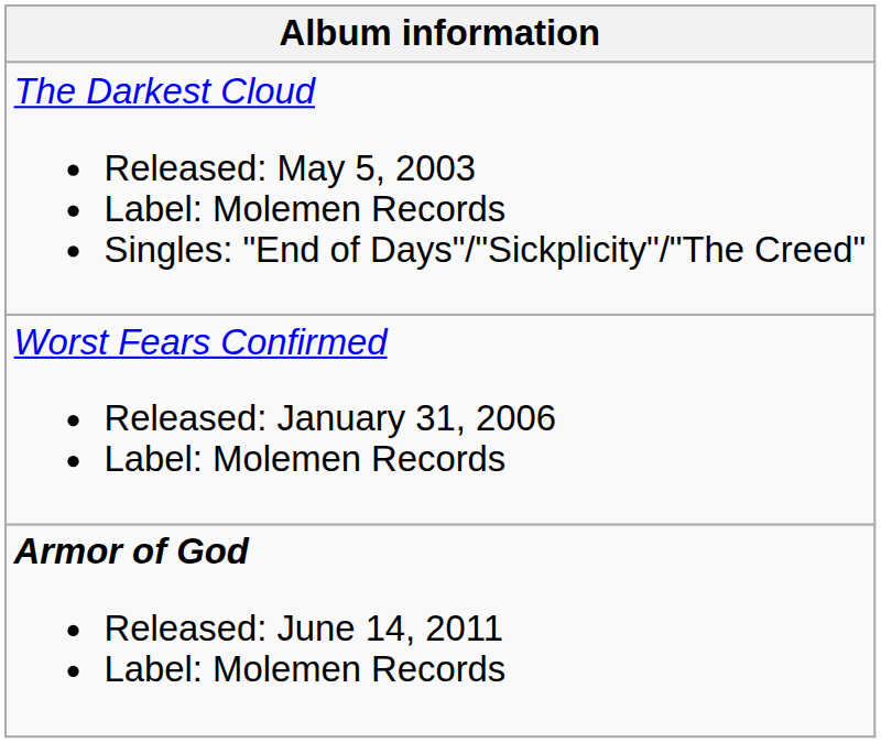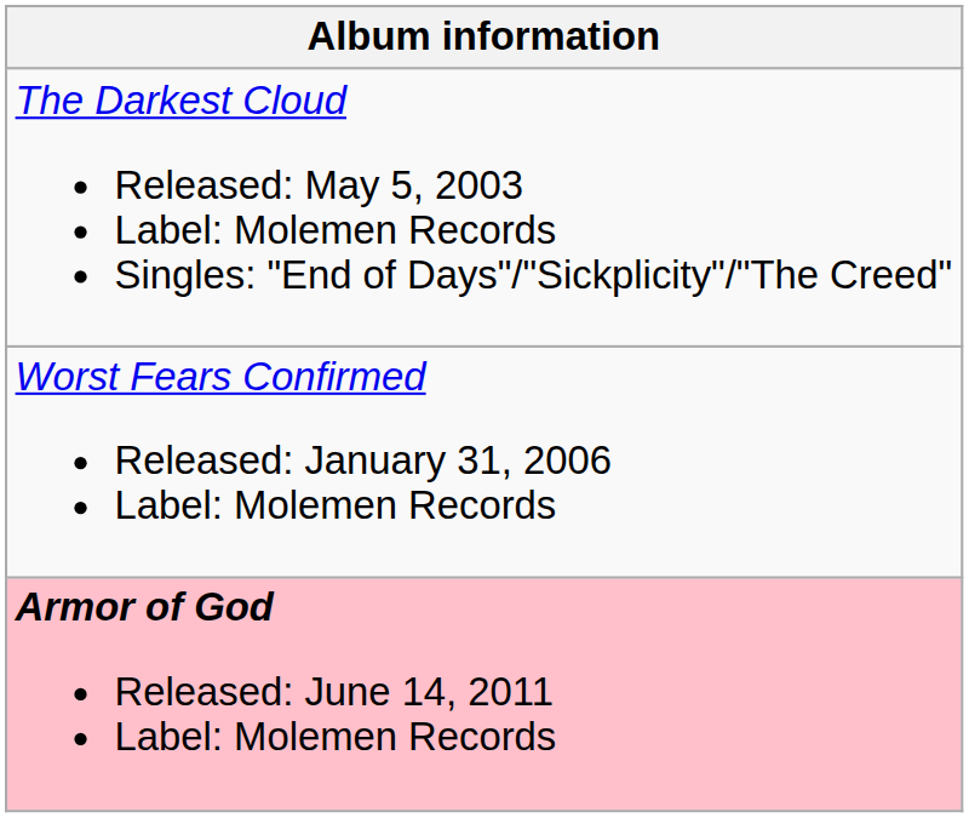row 4 | column 1: no background -> pink background
